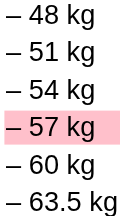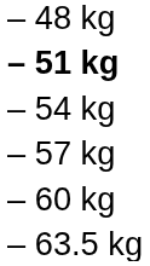– 51 kg | column 1: normal -> bold
– 57 kg | column 1: pink background -> no background
